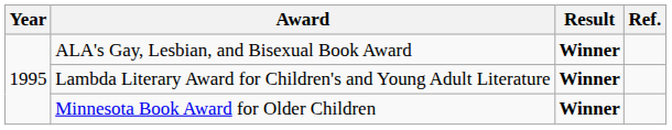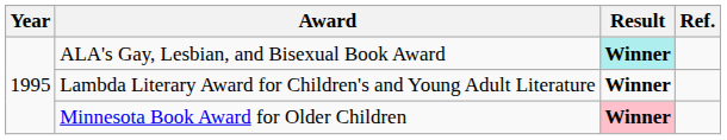ALA's Gay, Lesbian, and Bisexual Book Award | Result: no background -> paleturquoise background
Minnesota Book Award for Older Children | Result: no background -> pink background
